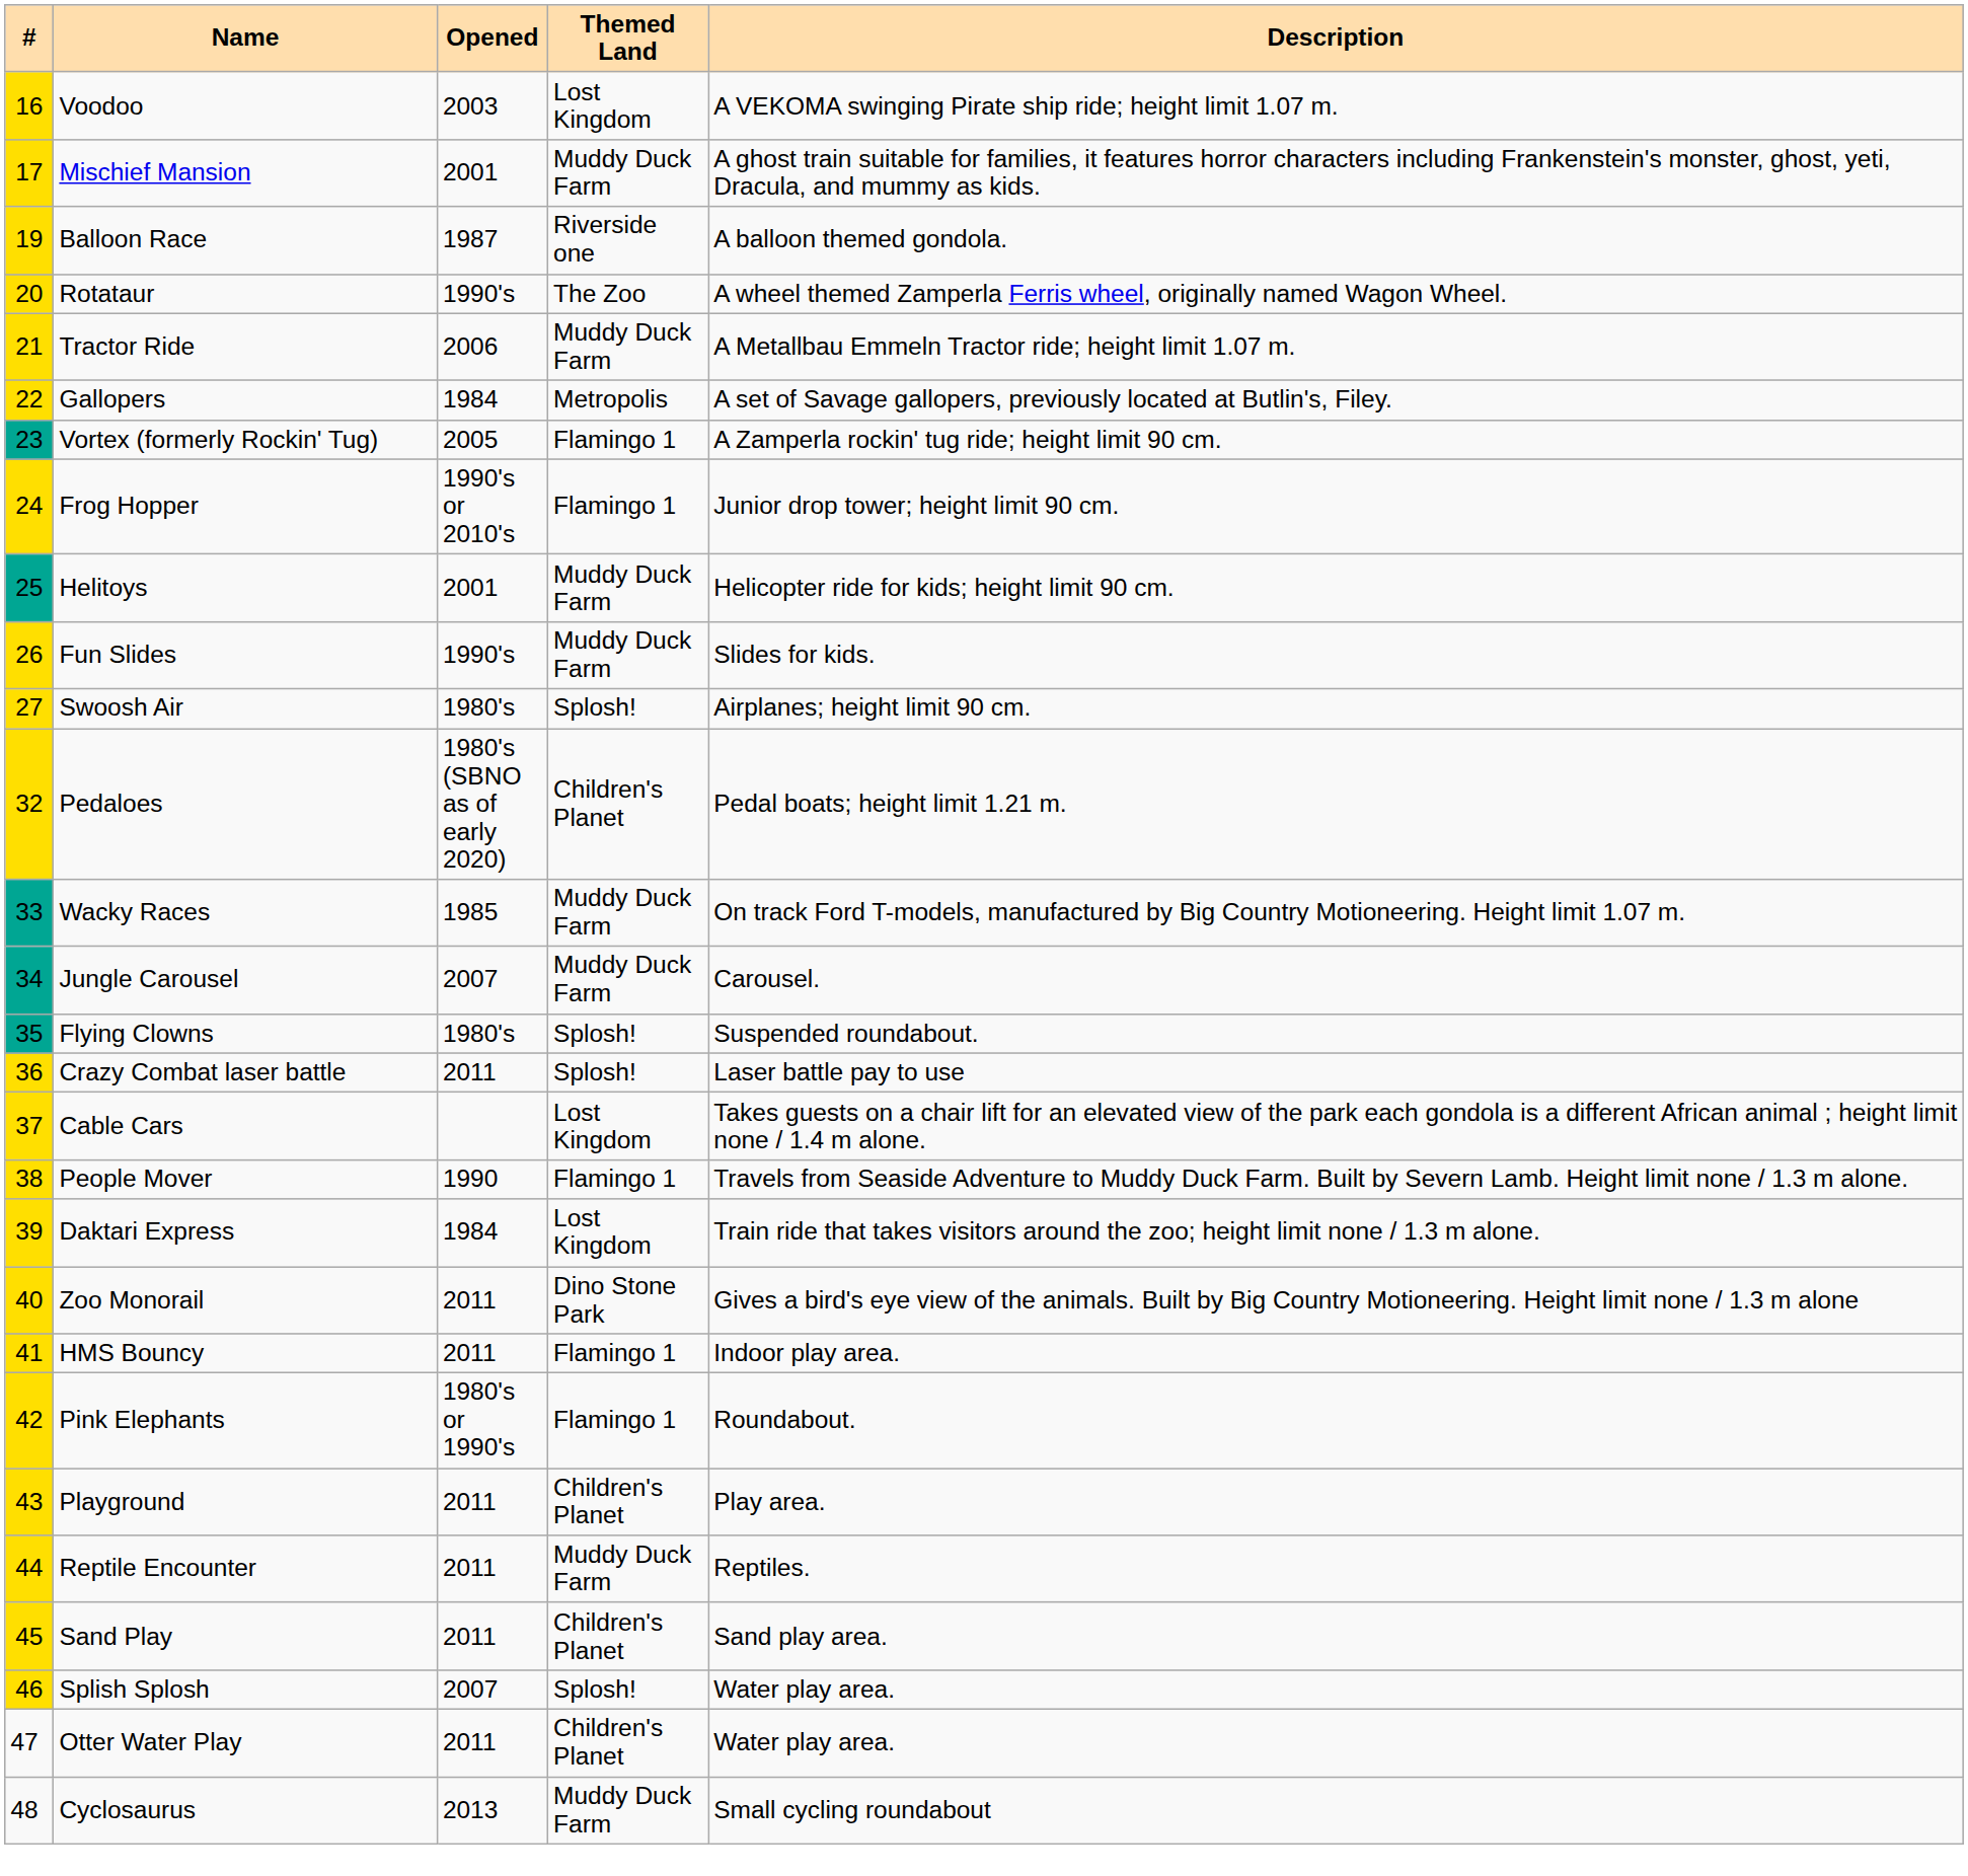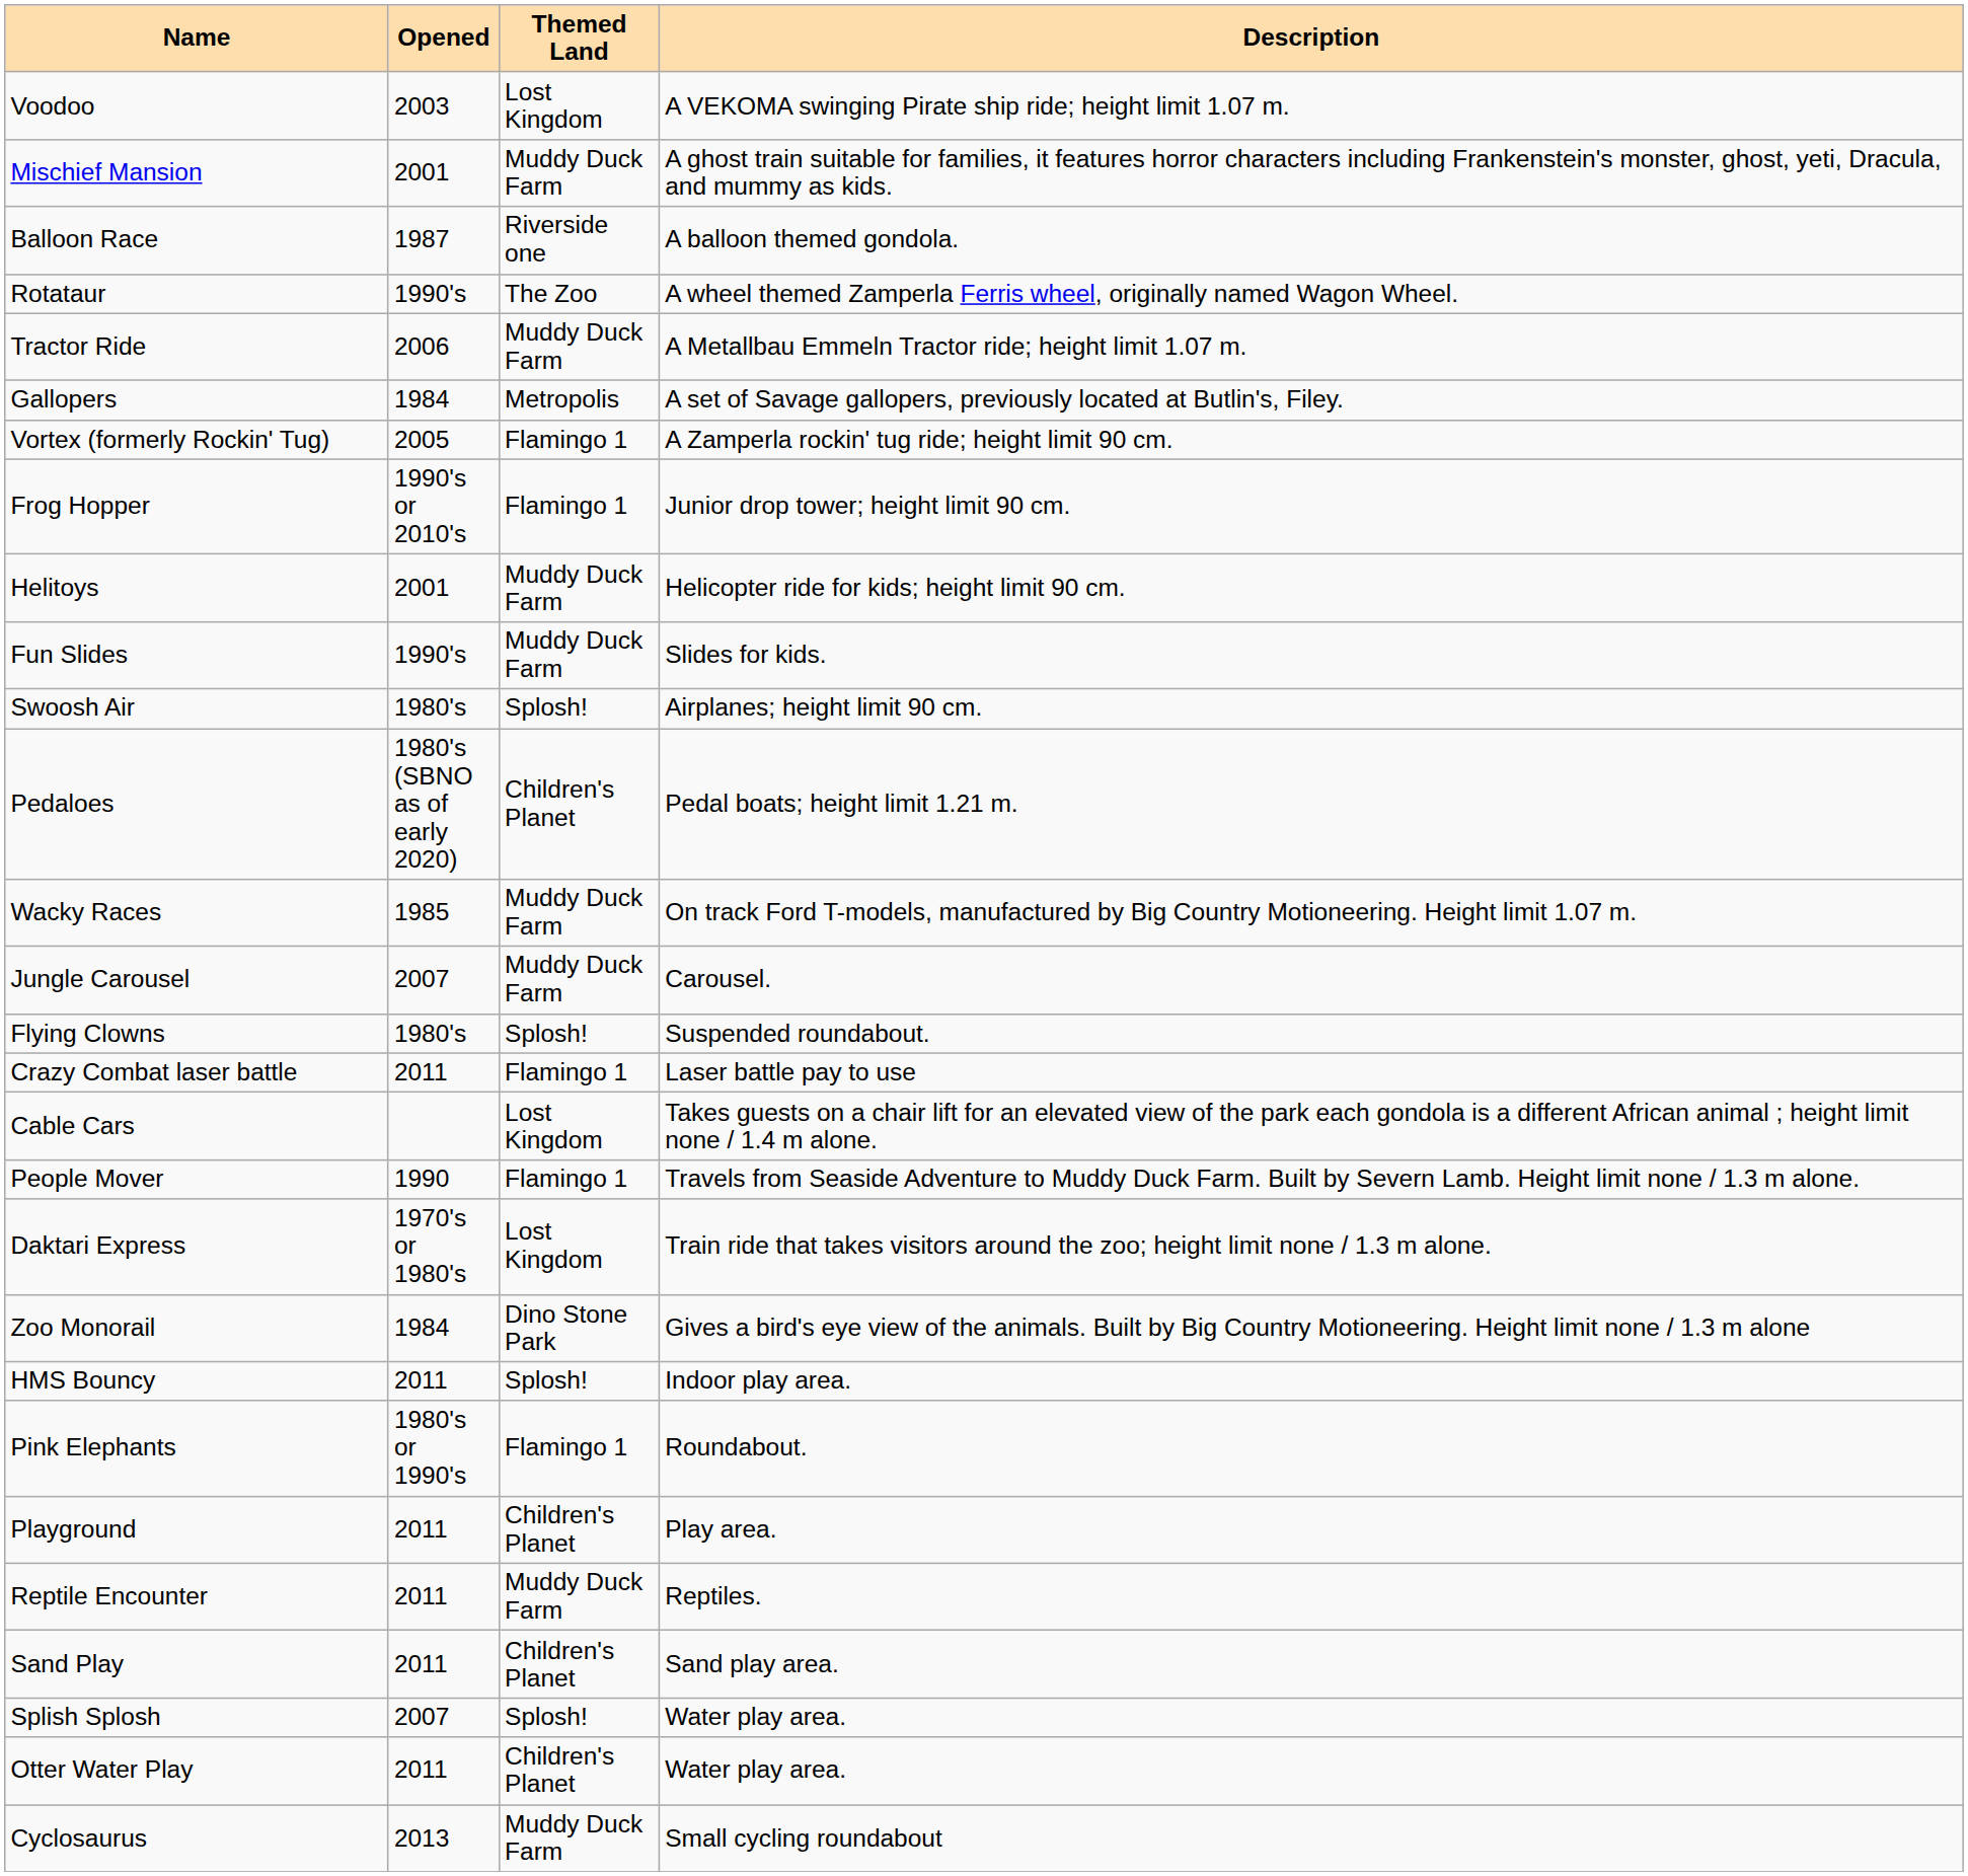- column: # | 16 | 17 | 19 | 20 | 21 | 22 | 23 | 24 | 25 | 26 | 27 | 32 | 33 | 34 | 35 | 36 | 37 | 38 | 39 | 40 | 41 | 42 | 43 | 44 | 45 | 46 | 47 | 48
Crazy Combat laser battle | Themed Land: Splosh! -> Flamingo 1
Daktari Express | Opened: 1984 -> 1970's or 1980's
Zoo Monorail | Opened: 2011 -> 1984
HMS Bouncy | Themed Land: Flamingo 1 -> Splosh!
